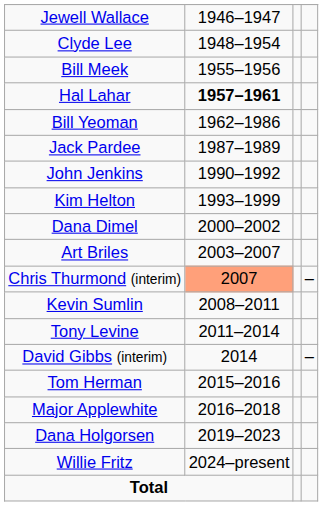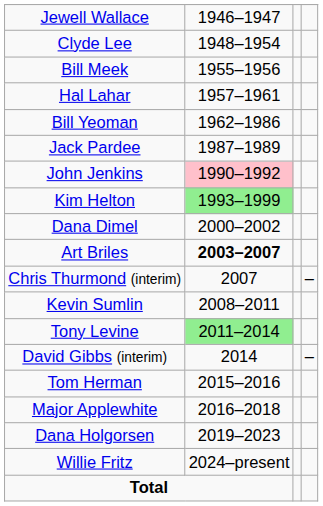Hal Lahar | column 2: bold -> normal
John Jenkins | column 2: no background -> pink background
Kim Helton | column 2: no background -> lightgreen background
Art Briles | column 2: normal -> bold
Chris Thurmond (interim) | column 2: lightsalmon background -> no background
Tony Levine | column 2: no background -> lightgreen background
